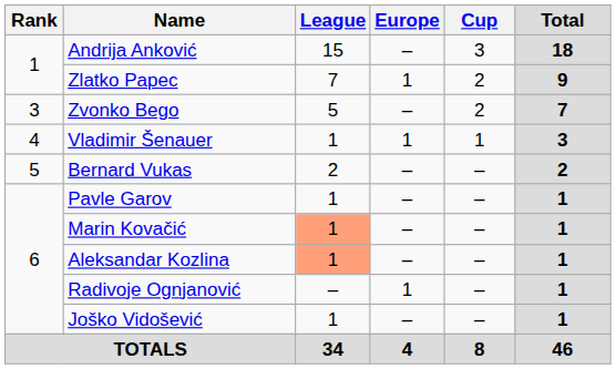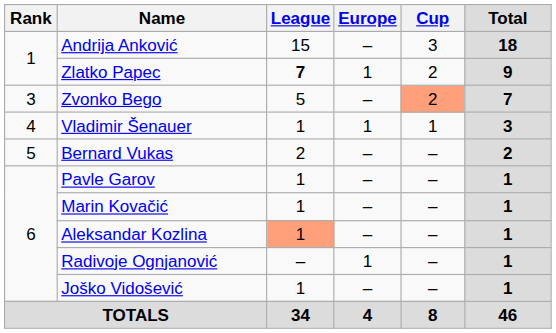Zlatko Papec | League: normal -> bold
Zvonko Bego | Cup: no background -> lightsalmon background
Marin Kovačić | League: lightsalmon background -> no background
